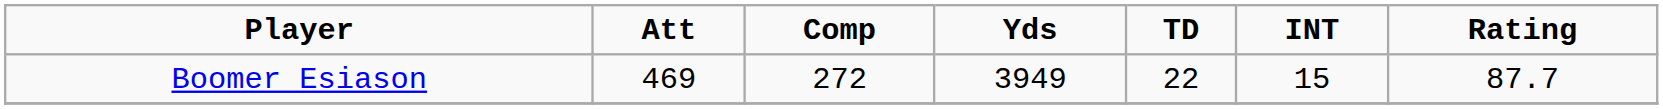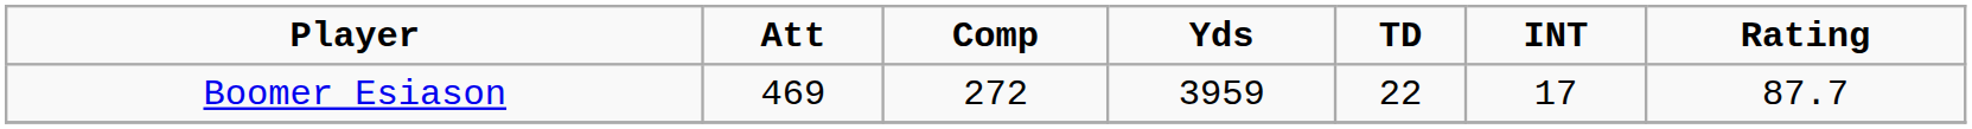Boomer Esiason | Yds: 3949 -> 3959
Boomer Esiason | INT: 15 -> 17
